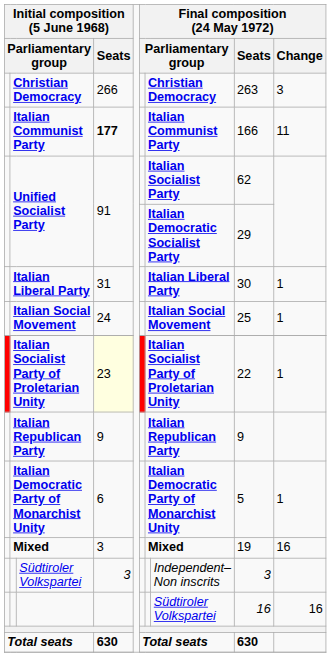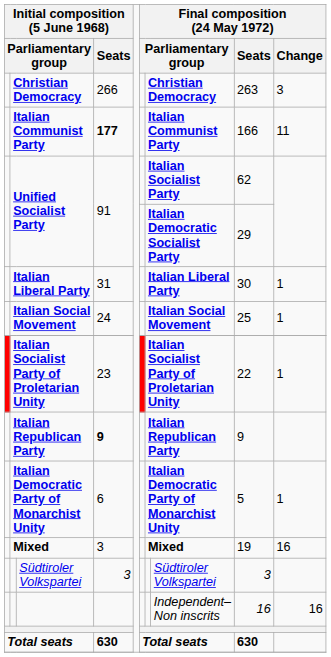row 9 | Initial composition (5 June 1968) / Seats: lightyellow background -> no background
row 10 | Initial composition (5 June 1968) / Seats: normal -> bold
row 13 | column 8: Independent–Non inscrits -> Südtiroler Volkspartei
row 14 | column 8: Südtiroler Volkspartei -> Independent–Non inscrits
